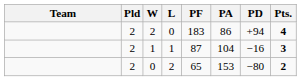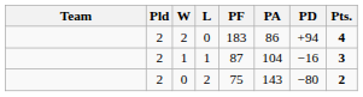row 4 | PF: 65 -> 75
row 4 | PA: 153 -> 143
